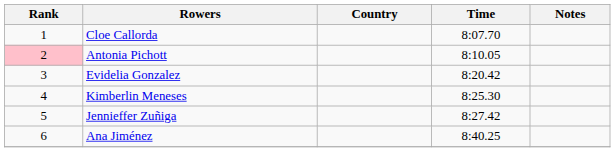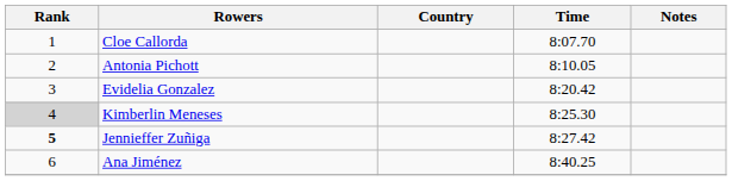Antonia Pichott | Rank: pink background -> no background
Kimberlin Meneses | Rank: no background -> lightgrey background
Jennieffer Zuñiga | Rank: normal -> bold
